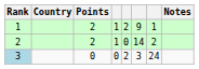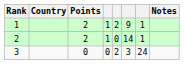row 3 | column 7: 2 -> 1
row 4 | Rank: lightblue background -> no background
